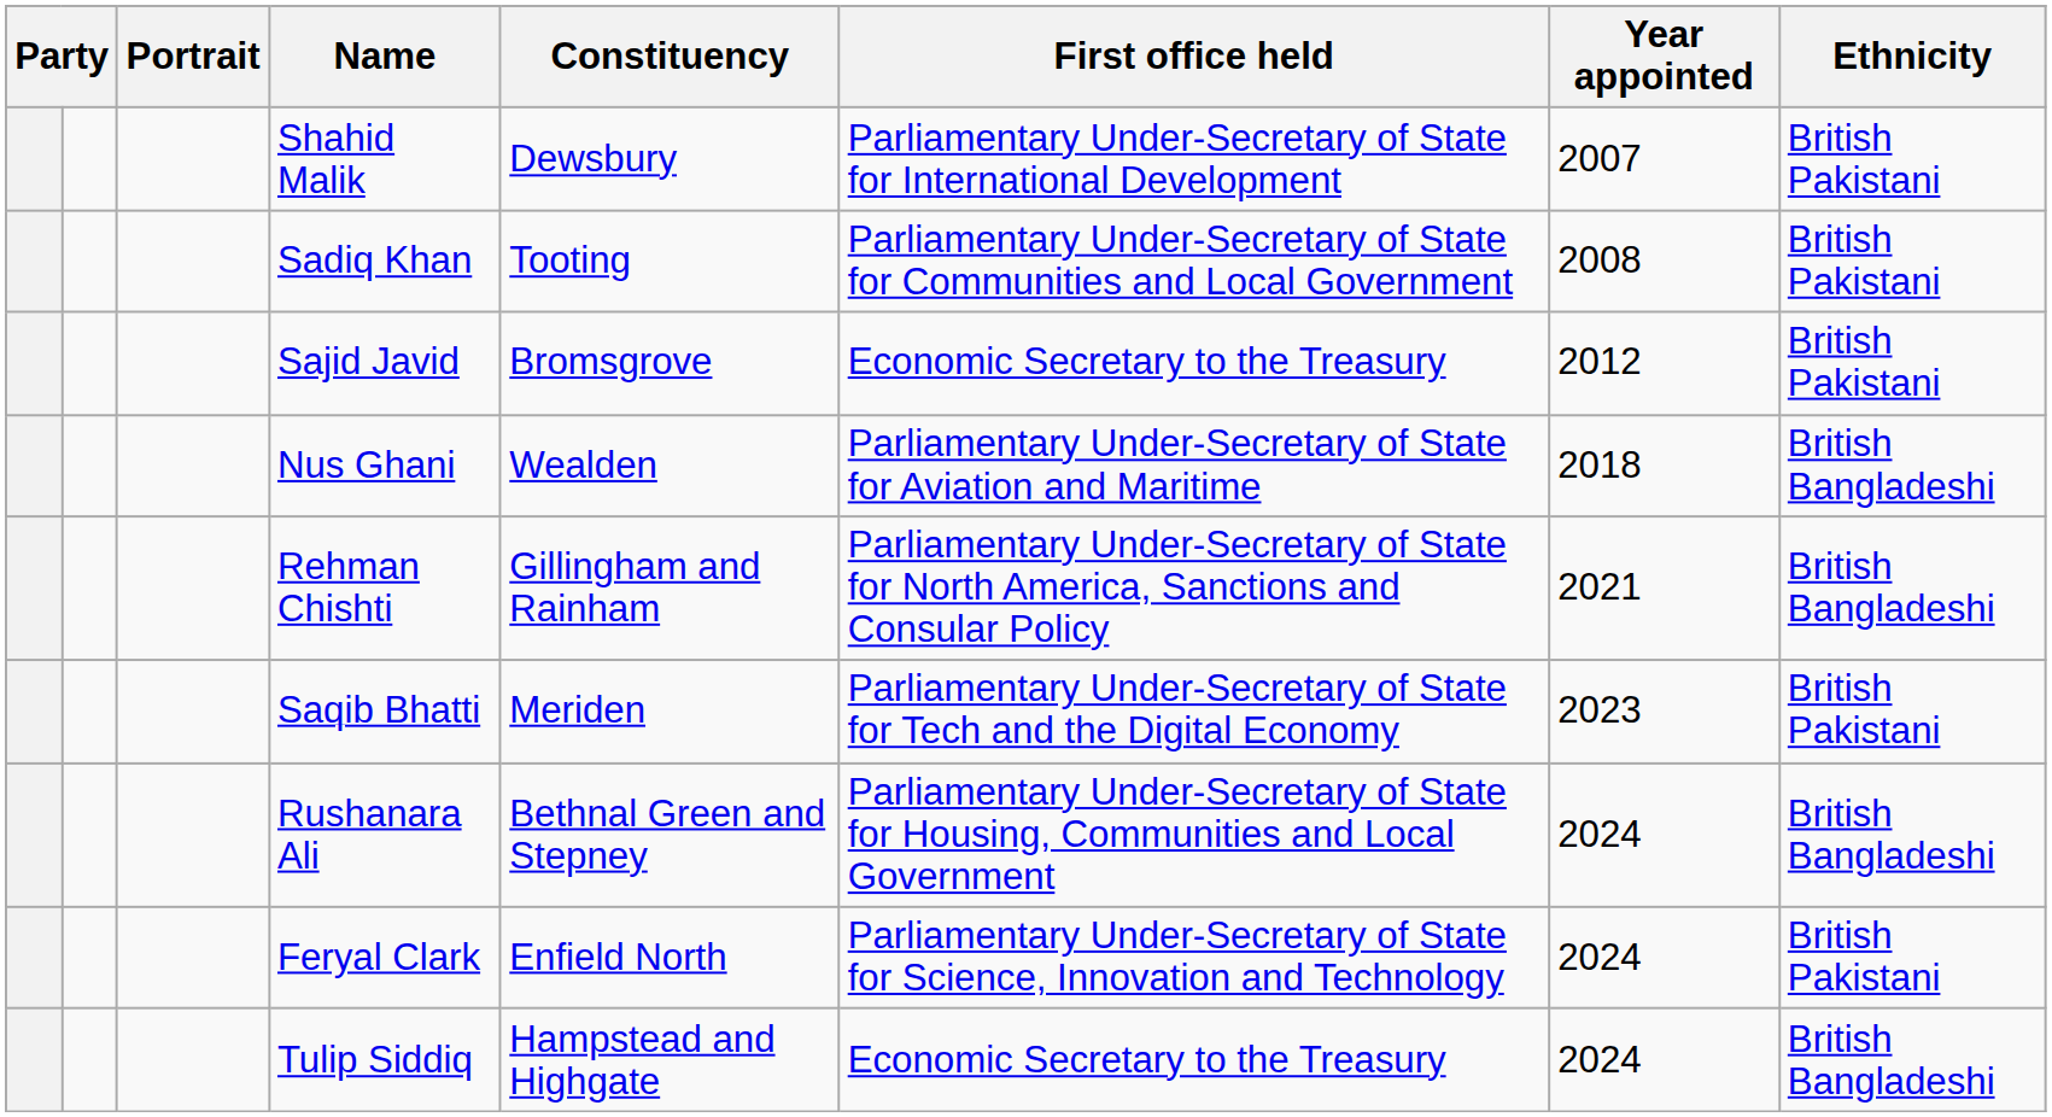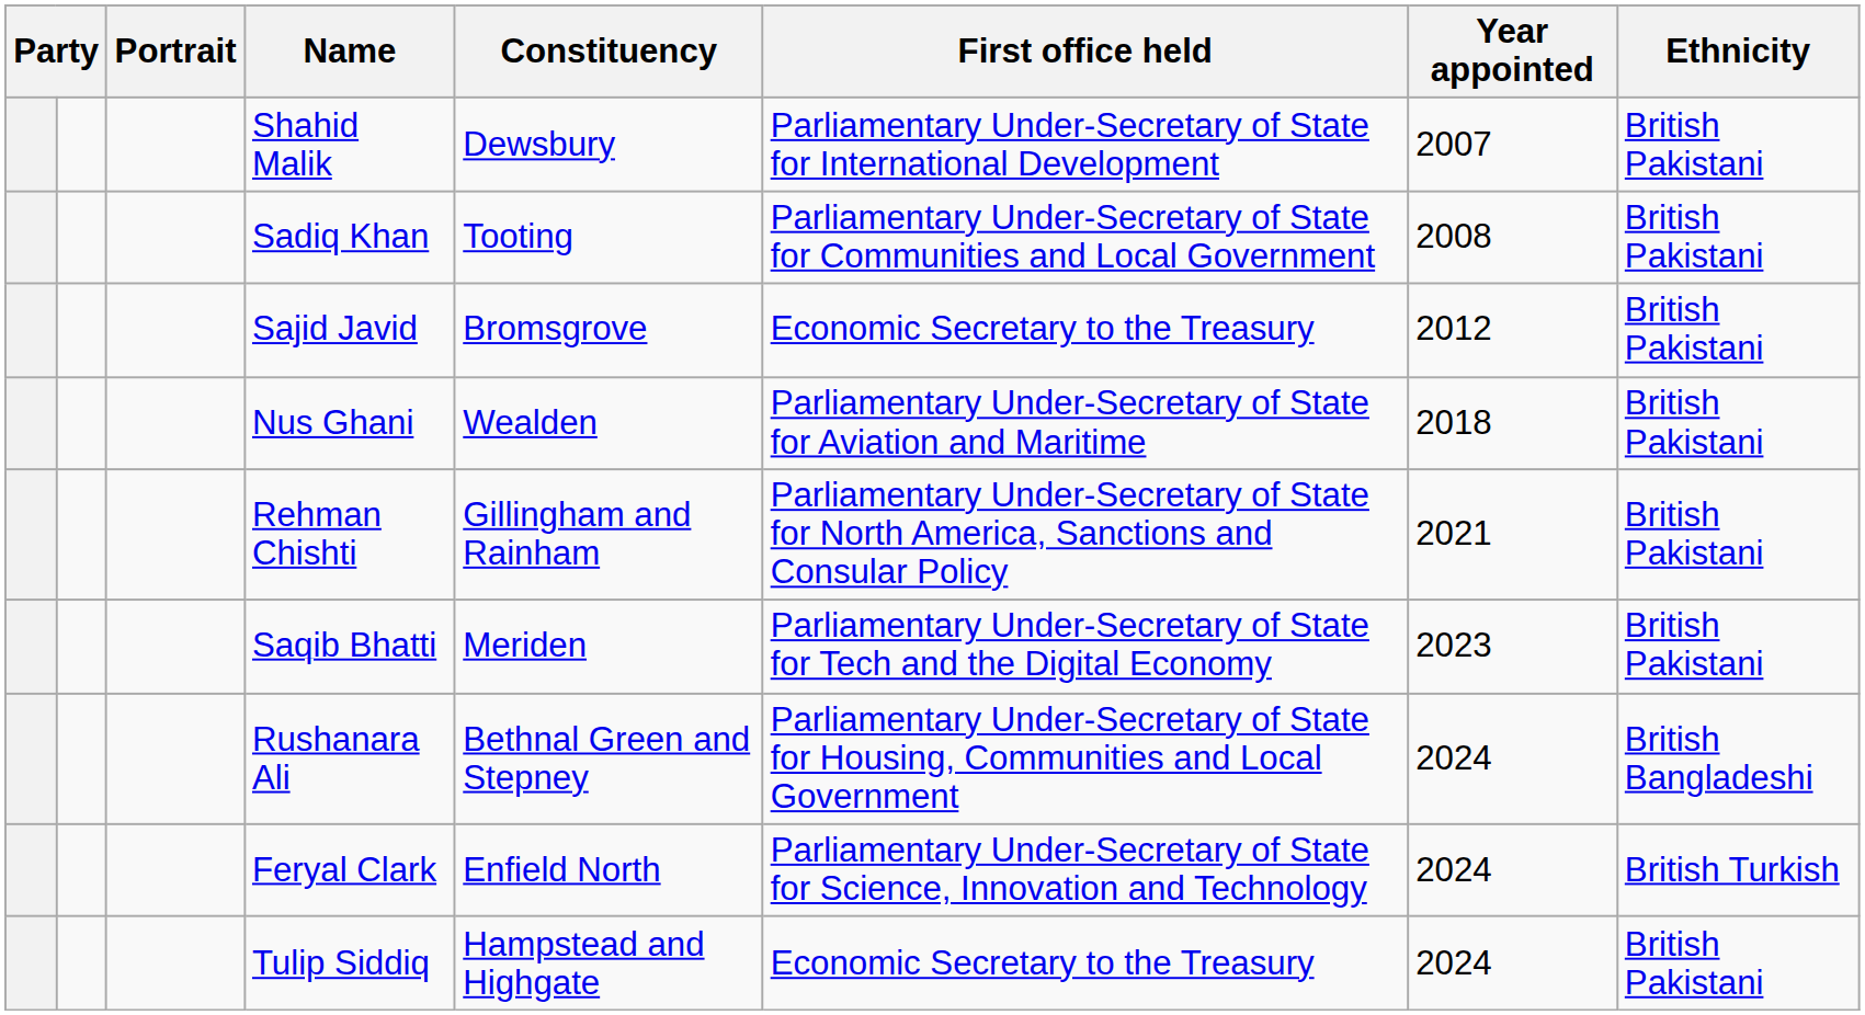Nus Ghani | Ethnicity: British Bangladeshi -> British Pakistani
Rehman Chishti | Ethnicity: British Bangladeshi -> British Pakistani
Feryal Clark | Ethnicity: British Pakistani -> British Turkish
Tulip Siddiq | Ethnicity: British Bangladeshi -> British Pakistani
